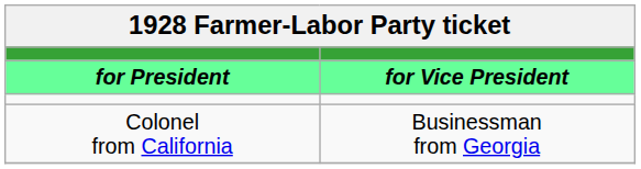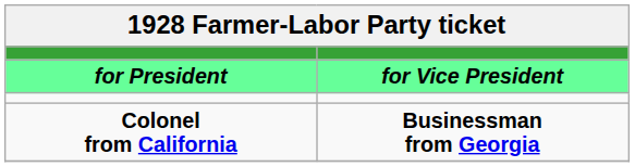Colonel from California | column 1: normal -> bold
Colonel from California | column 2: normal -> bold
